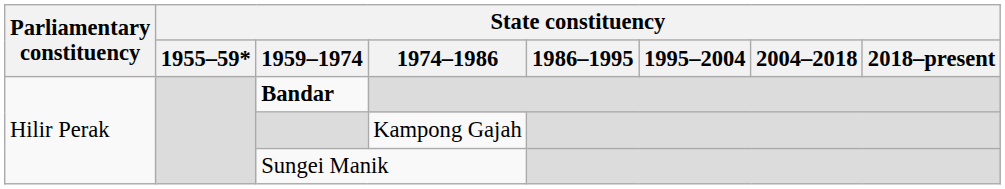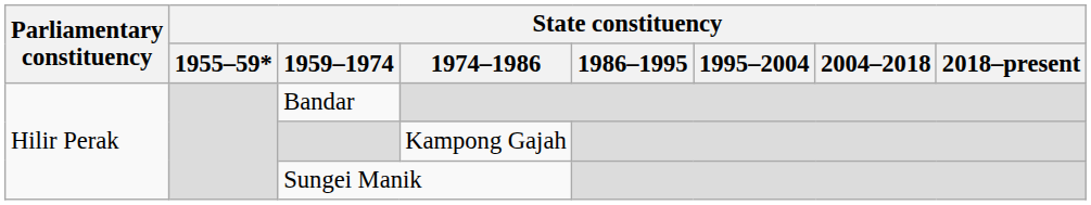Bandar | State constituency / 1959–1974: bold -> normal
